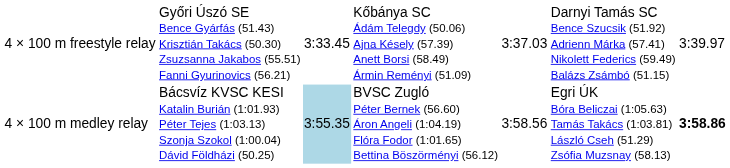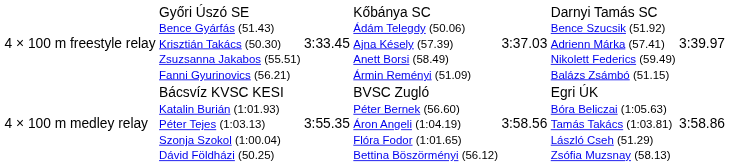4 × 100 m medley relay | column 3: lightblue background -> no background
4 × 100 m medley relay | column 7: bold -> normal
